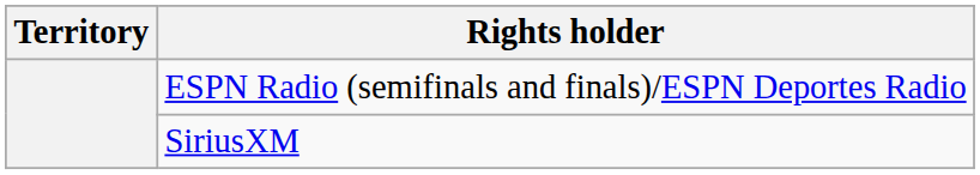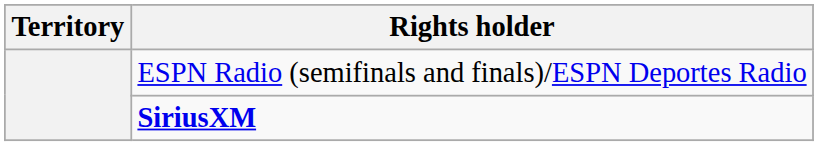SiriusXM | Rights holder: normal -> bold
